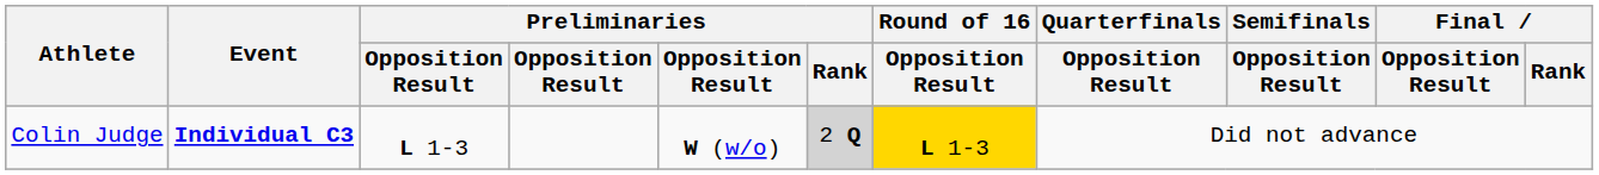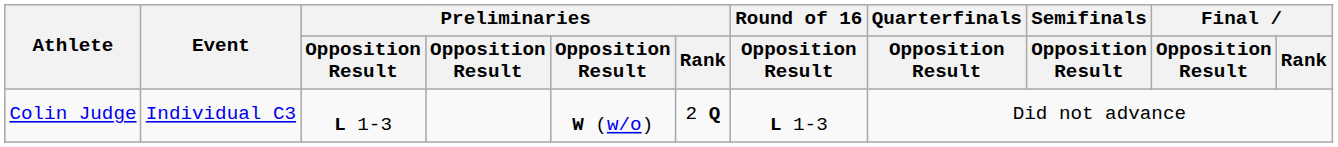Colin Judge | Event: bold -> normal
Colin Judge | Preliminaries / Rank: lightgrey background -> no background
Colin Judge | Round of 16 / Opposition Result: gold background -> no background
